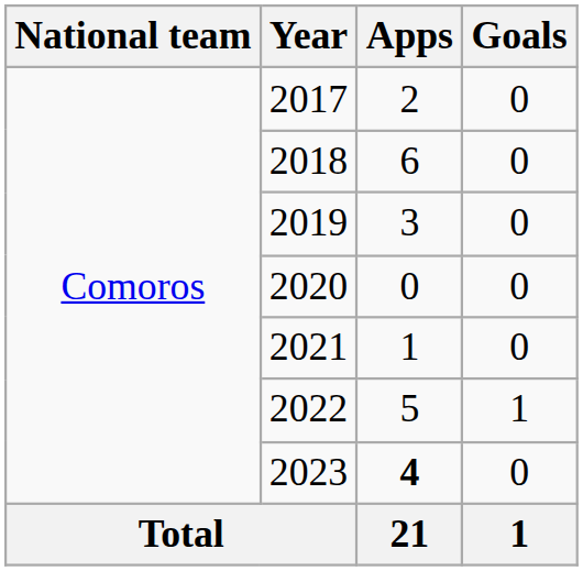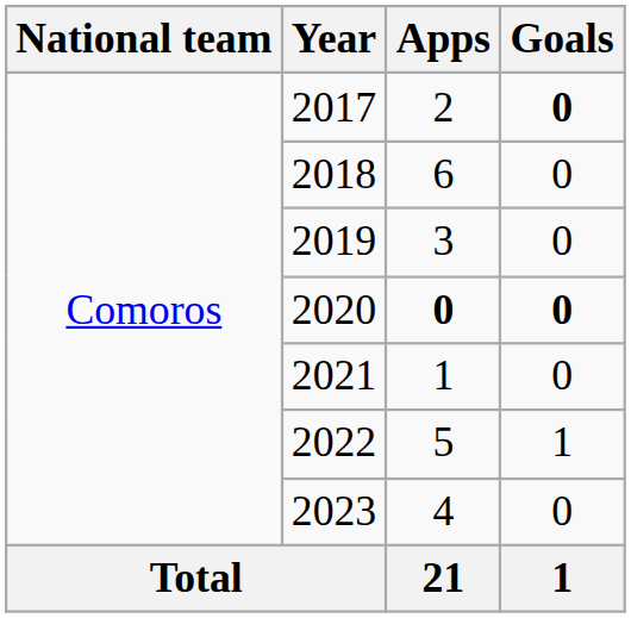2017 | Goals: normal -> bold
2020 | Apps: normal -> bold
2020 | Goals: normal -> bold
2023 | Apps: bold -> normal
